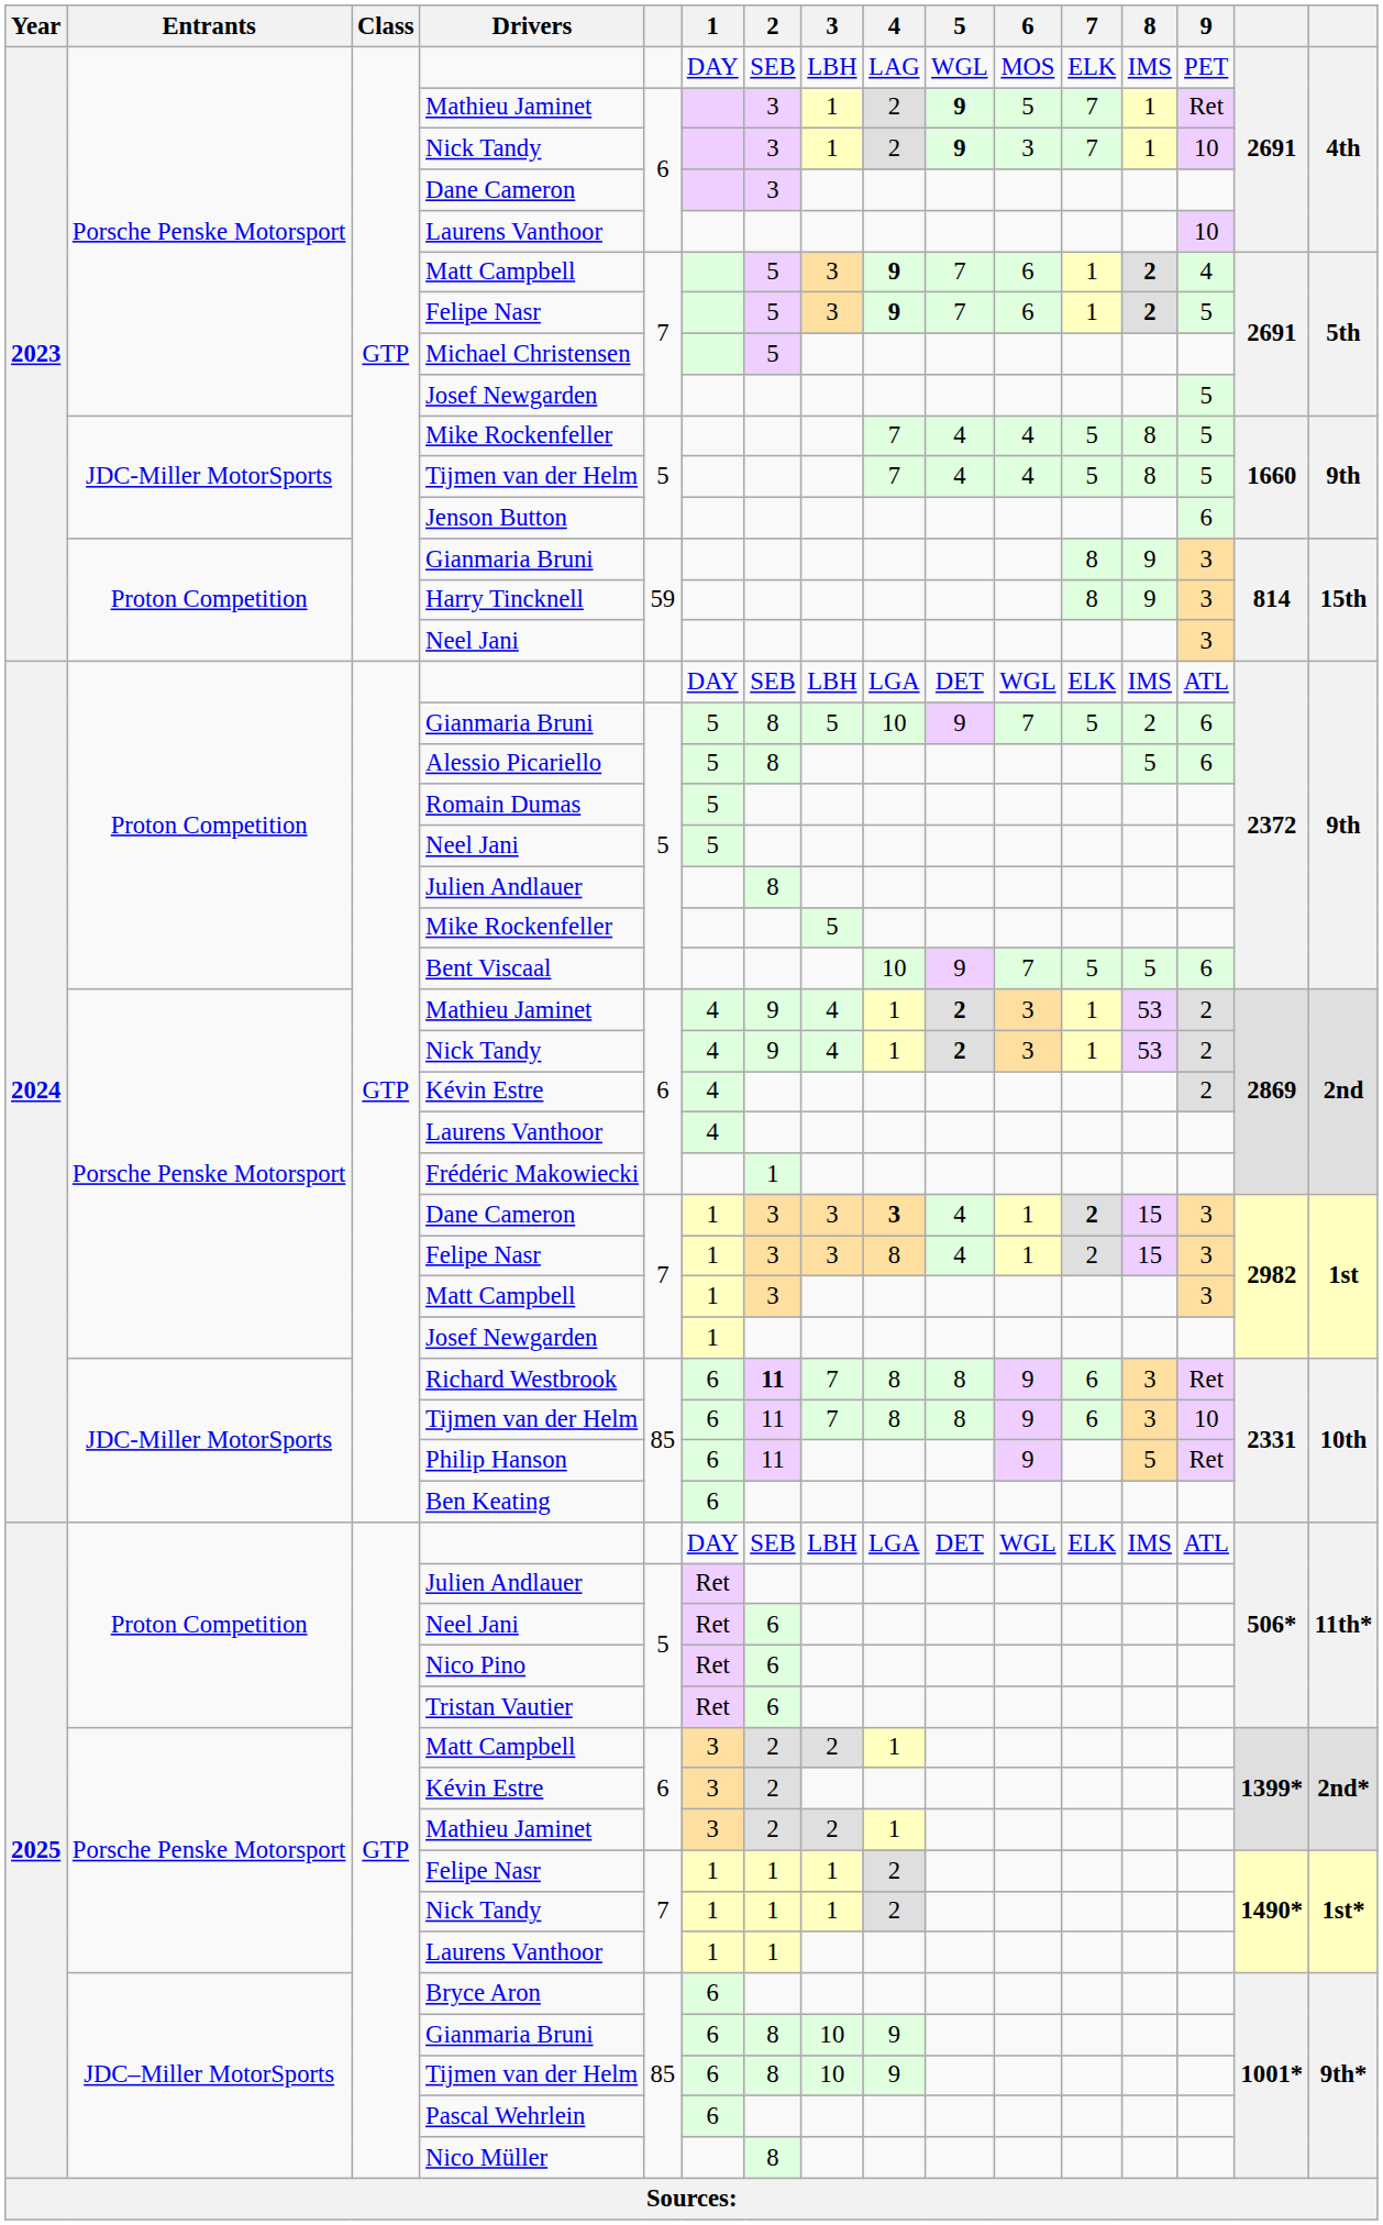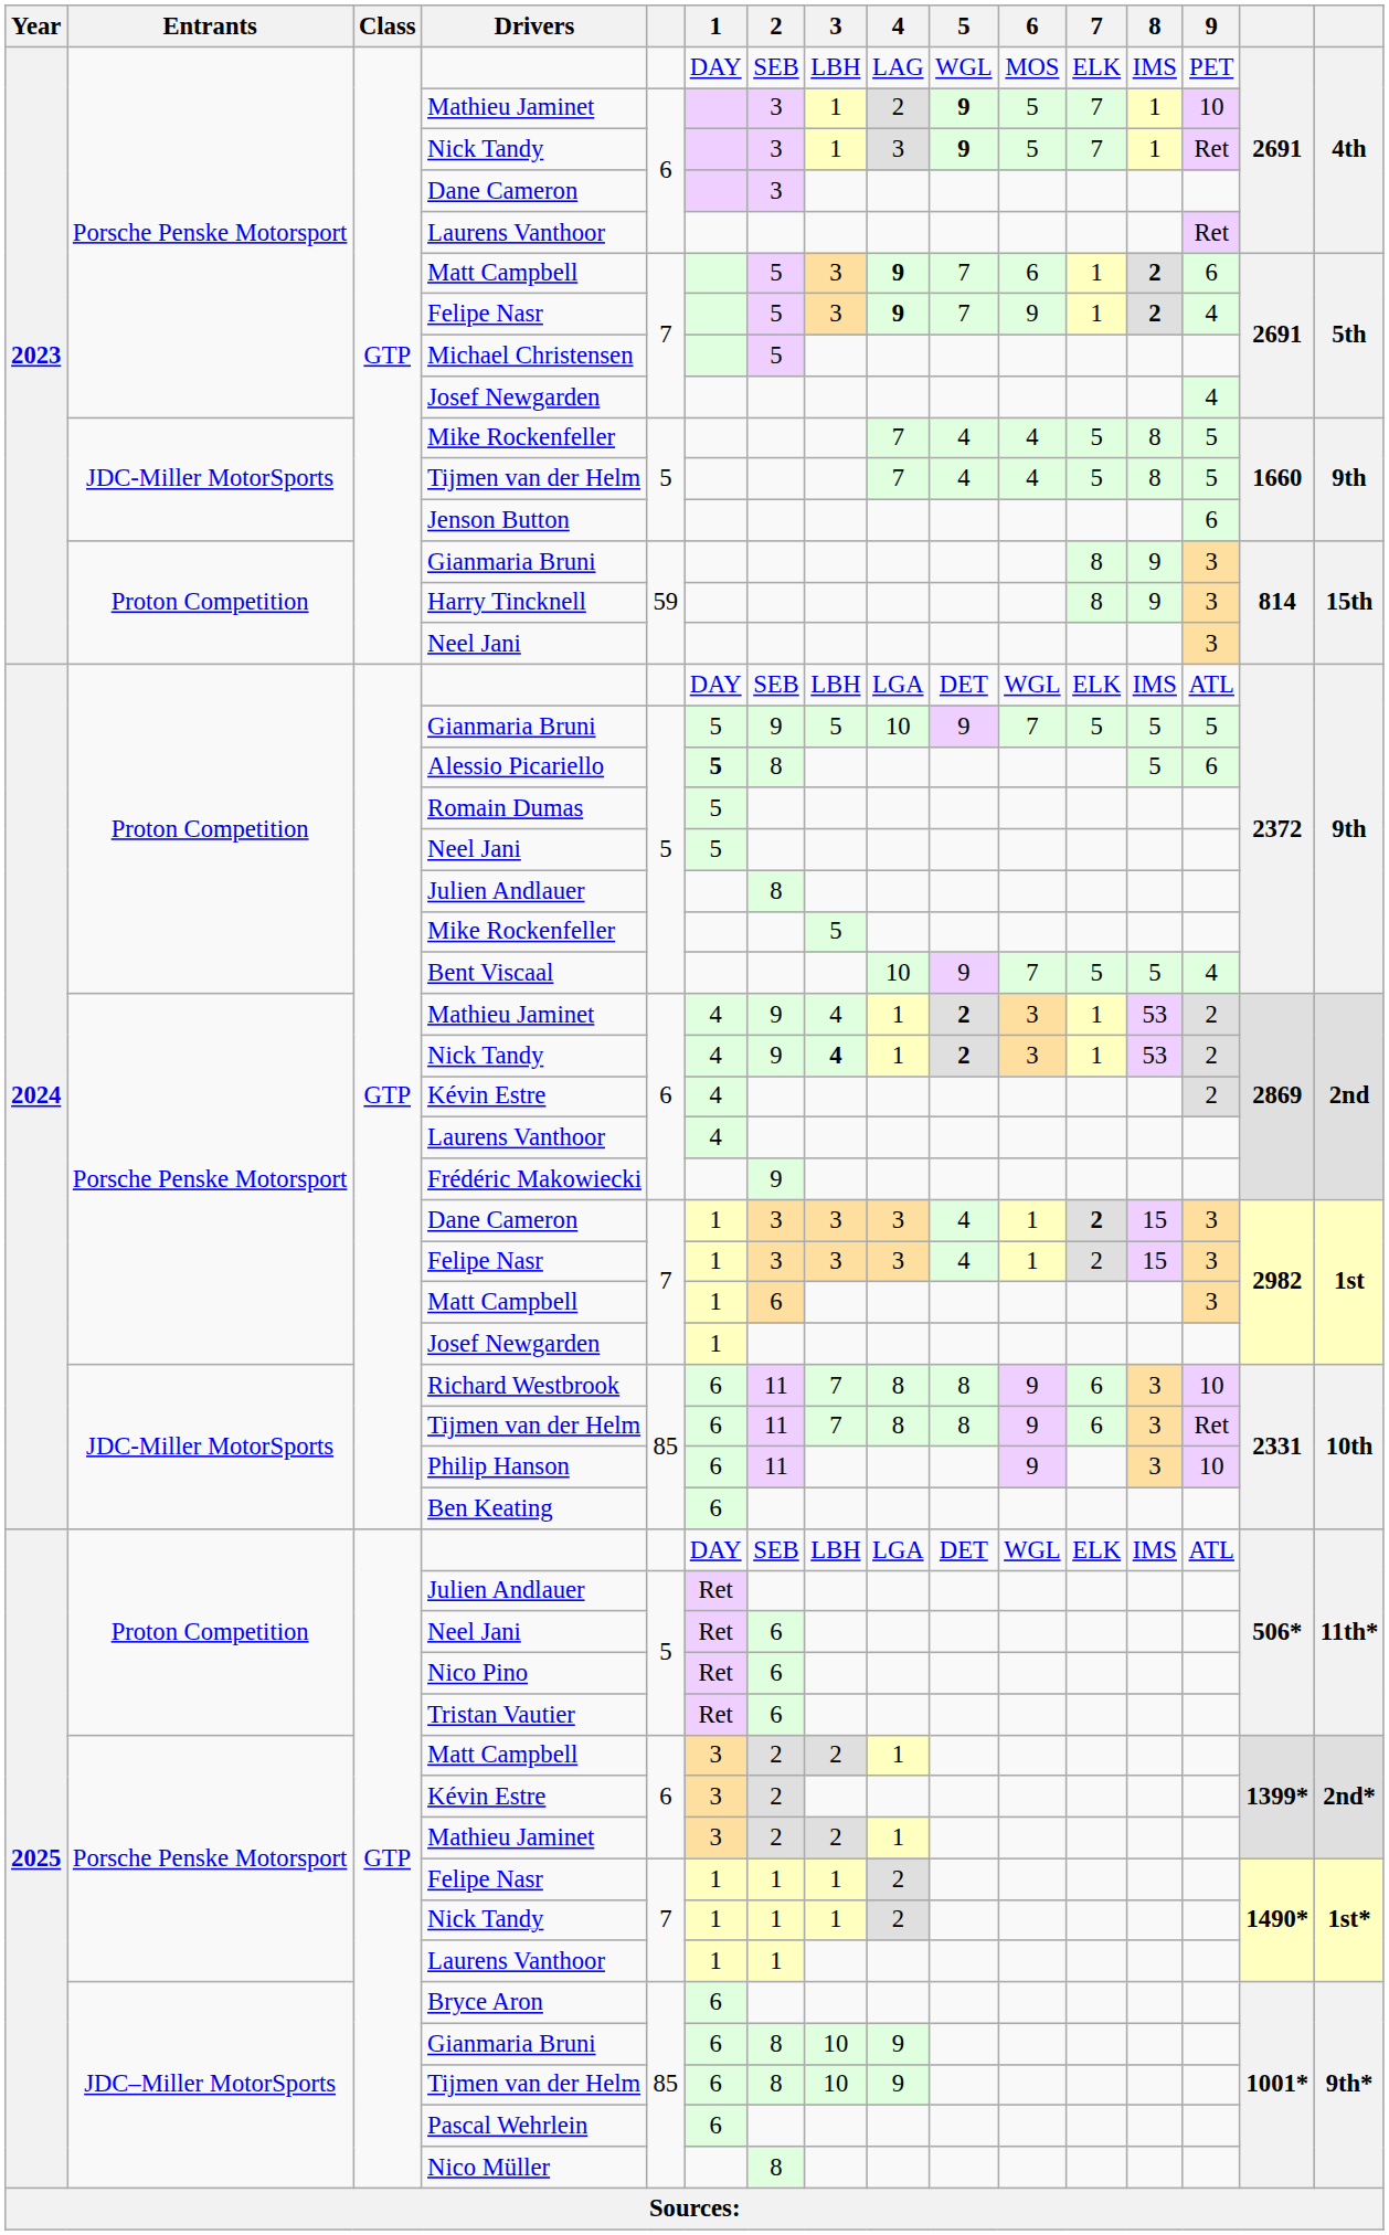2023 / Mathieu Jaminet | 9: Ret -> 10
2023 / Nick Tandy | 4: 2 -> 3
2023 / Nick Tandy | 6: 3 -> 5
2023 / Nick Tandy | 9: 10 -> Ret
2023 / Laurens Vanthoor | 9: 10 -> Ret
2023 / Matt Campbell | 9: 4 -> 6
2023 / Felipe Nasr | 6: 6 -> 9
2023 / Felipe Nasr | 9: 5 -> 4
2023 / Josef Newgarden | 9: 5 -> 4
2024 / Gianmaria Bruni | 2: 8 -> 9
2024 / Gianmaria Bruni | 8: 2 -> 5
2024 / Gianmaria Bruni | 9: 6 -> 5
Alessio Picariello | 1: normal -> bold
Bent Viscaal | 9: 6 -> 4
2024 / Nick Tandy | 3: normal -> bold
Frédéric Makowiecki | 2: 1 -> 9
2024 / Dane Cameron | 4: bold -> normal
2024 / Felipe Nasr | 4: 8 -> 3
2024 / Matt Campbell | 2: 3 -> 6
Richard Westbrook | 2: bold -> normal
Richard Westbrook | 9: Ret -> 10
2024 / Tijmen van der Helm | 9: 10 -> Ret
Philip Hanson | 8: 5 -> 3
Philip Hanson | 9: Ret -> 10
